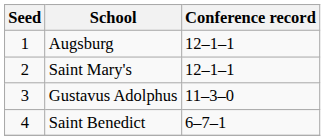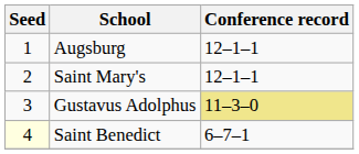Gustavus Adolphus | Conference record: no background -> khaki background
Saint Benedict | Seed: no background -> lightyellow background
